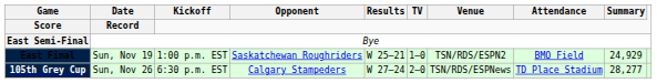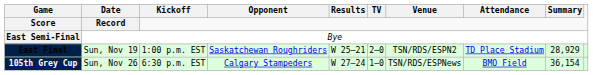East Final | TV: 1–0 -> 2–0
East Final | Attendance: BMO Field -> TD Place Stadium
East Final | Summary: 24,929 -> 28,929
105th Grey Cup | TV: 2–0 -> 1–0
105th Grey Cup | Attendance: TD Place Stadium -> BMO Field
105th Grey Cup | Summary: 28,277 -> 36,154
